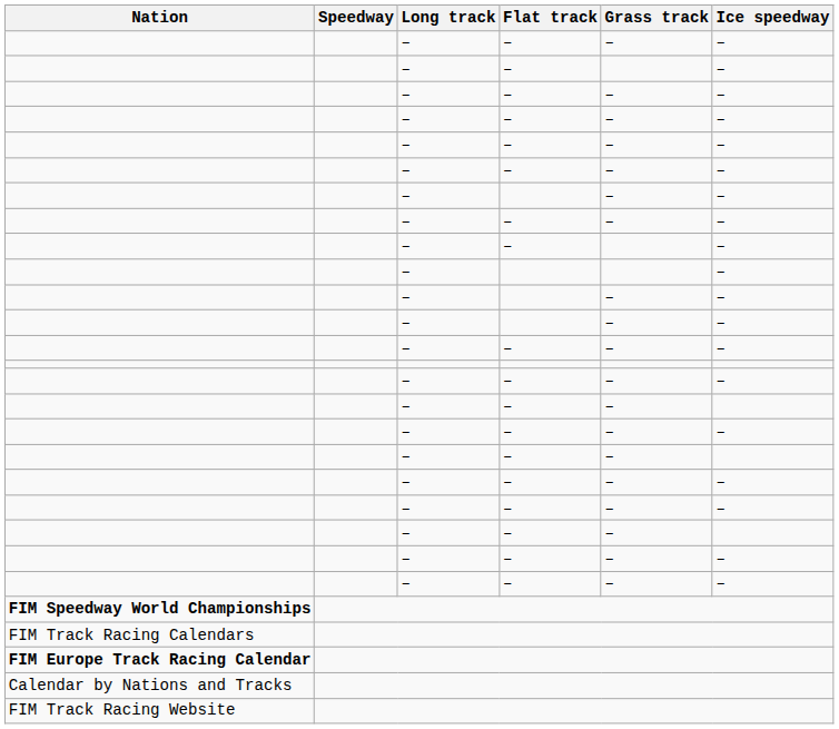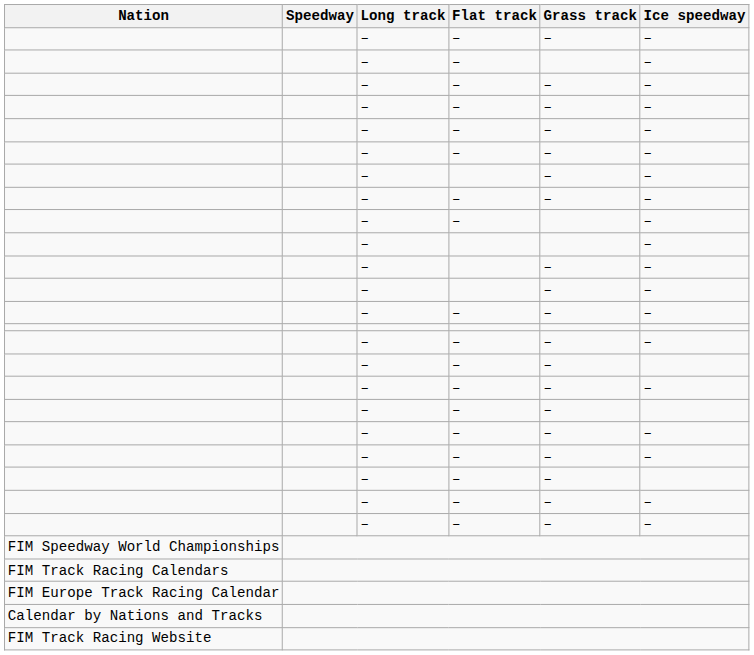FIM Speedway World Championships | Nation: bold -> normal
FIM Europe Track Racing Calendar | Nation: bold -> normal
